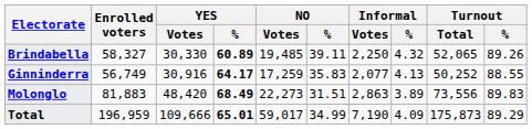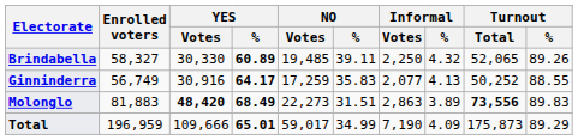Molonglo | YES / Votes: normal -> bold
Molonglo | Turnout / Total: normal -> bold
